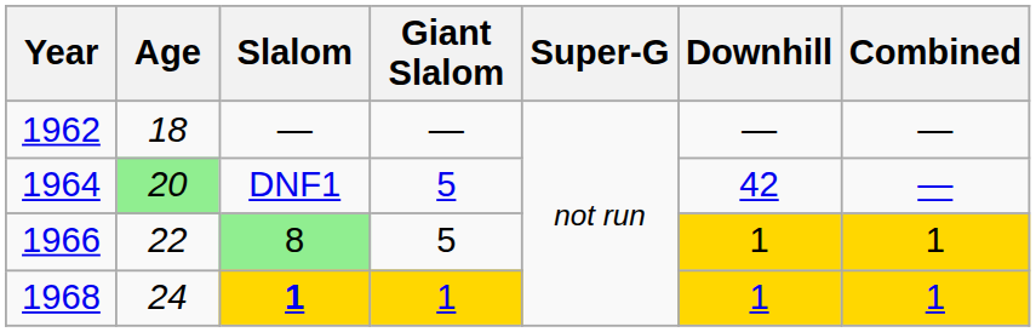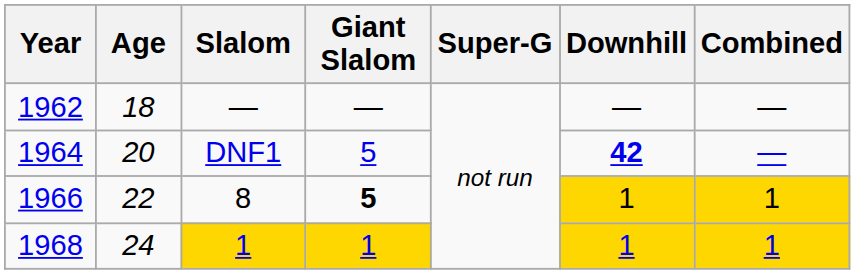1964 | Age: lightgreen background -> no background
1964 | Downhill: normal -> bold
1966 | Slalom: lightgreen background -> no background
1966 | Giant Slalom: normal -> bold
1968 | Slalom: bold -> normal
